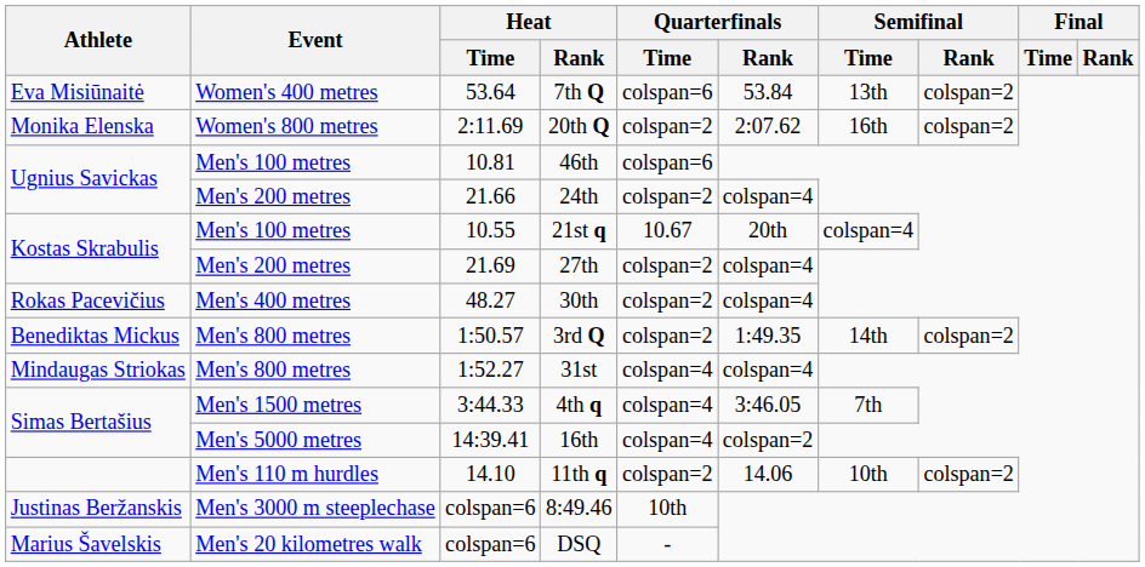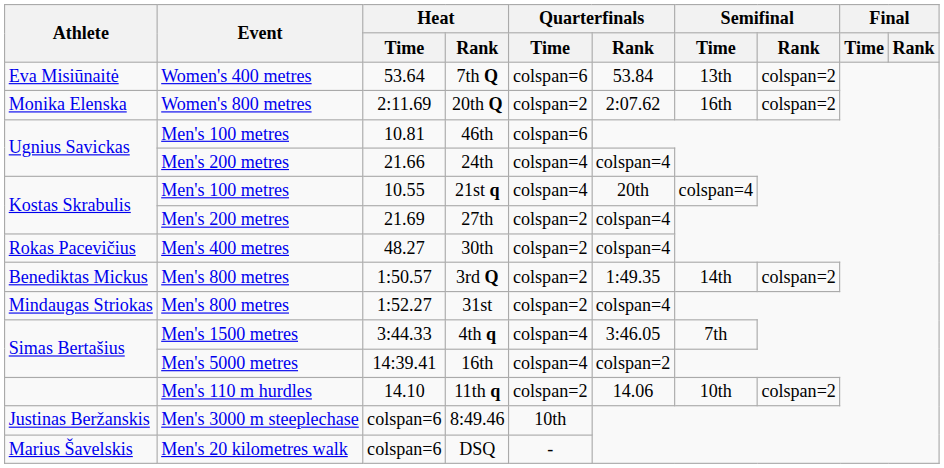24th | Quarterfinals / Time: colspan=2 -> colspan=4
21st q | Quarterfinals / Time: 10.67 -> colspan=4
31st | Quarterfinals / Time: colspan=4 -> colspan=2
